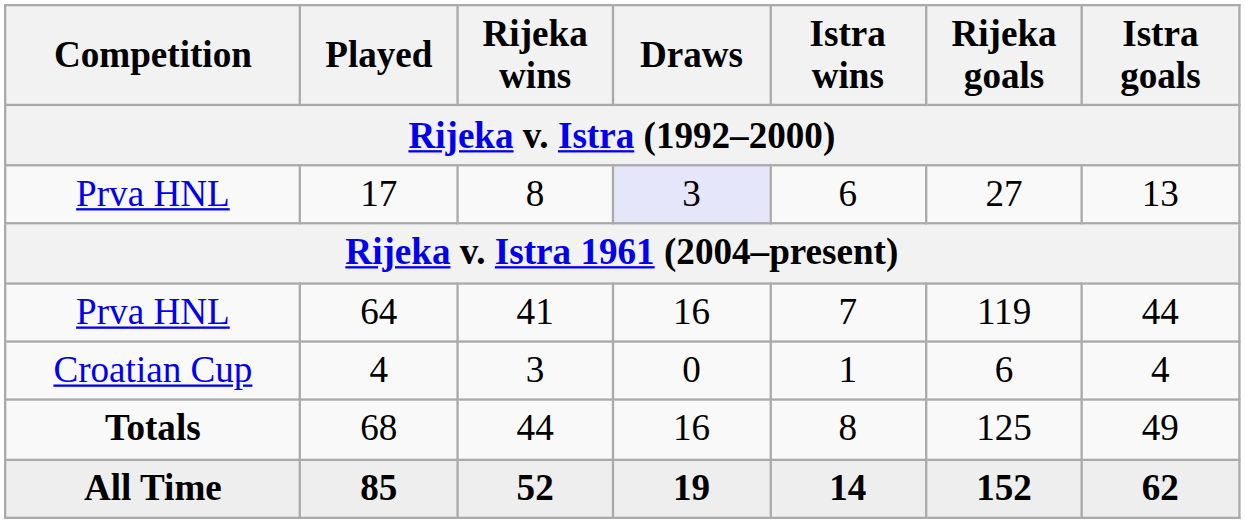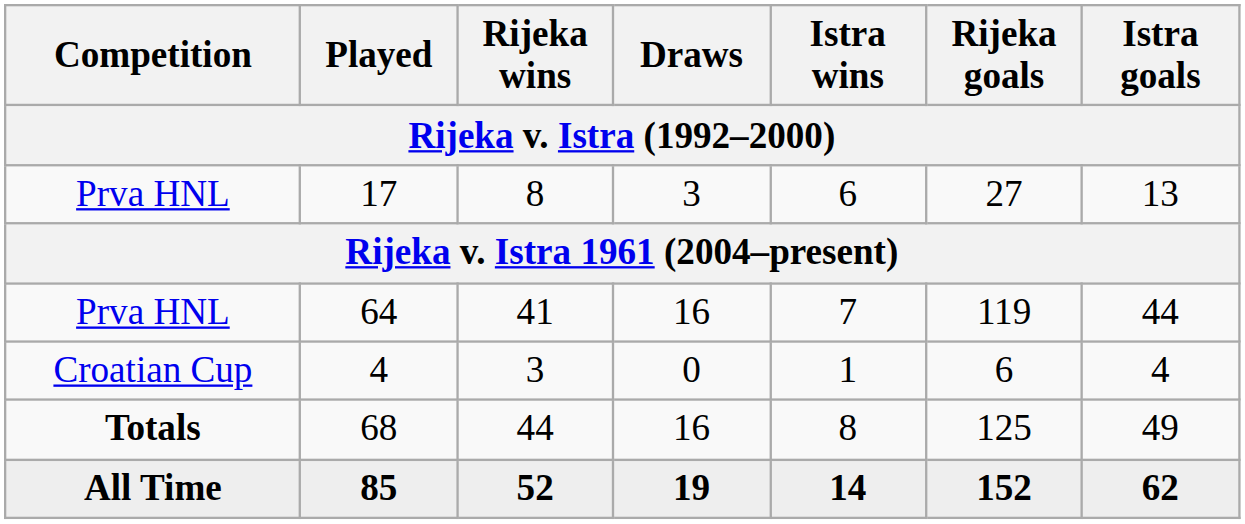17 | Draws: lavender background -> no background
